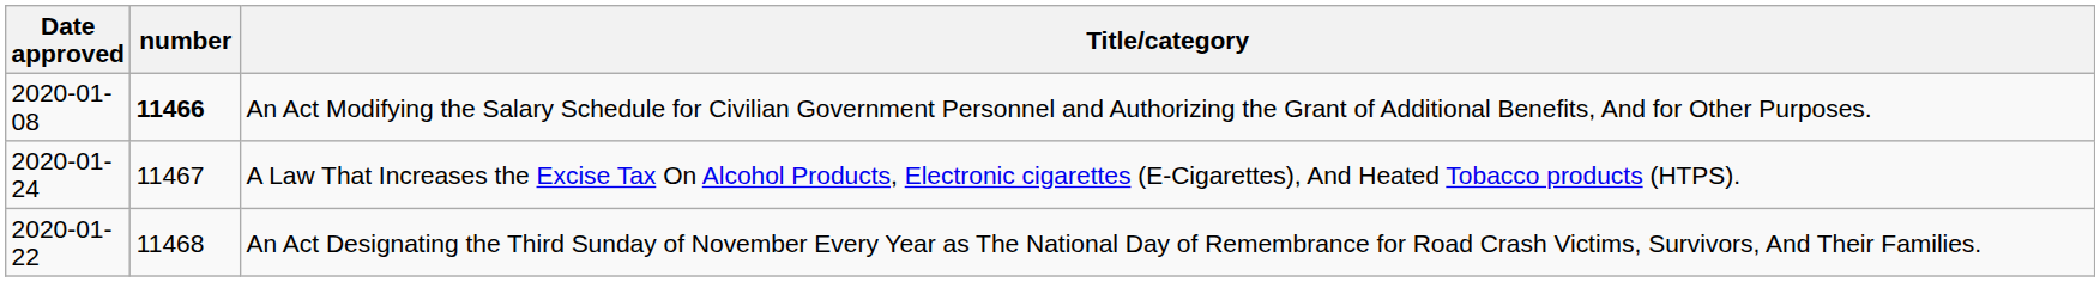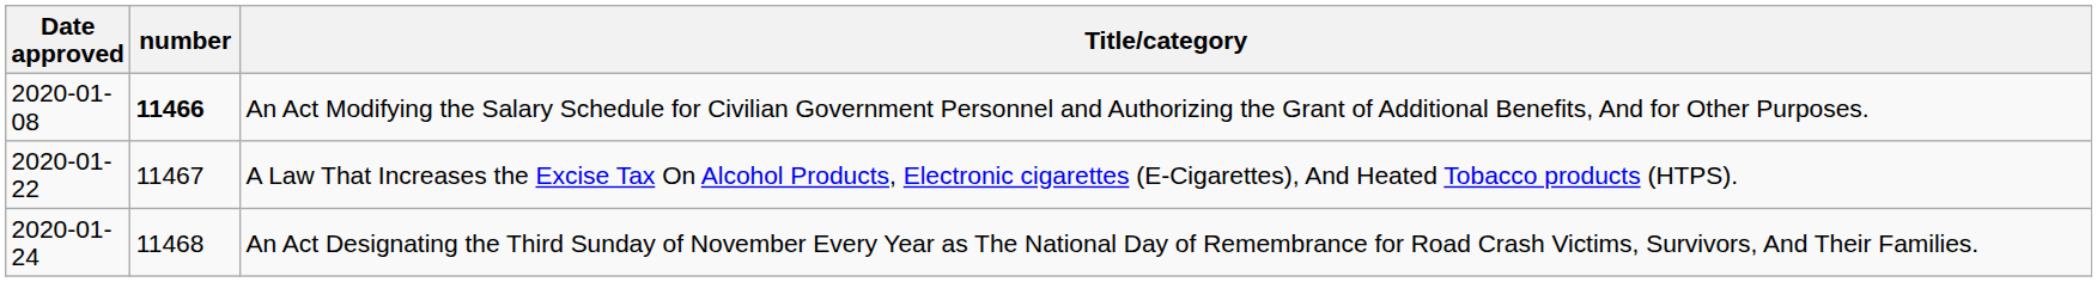row 3 | Date approved: 2020-01-24 -> 2020-01-22
row 4 | Date approved: 2020-01-22 -> 2020-01-24
